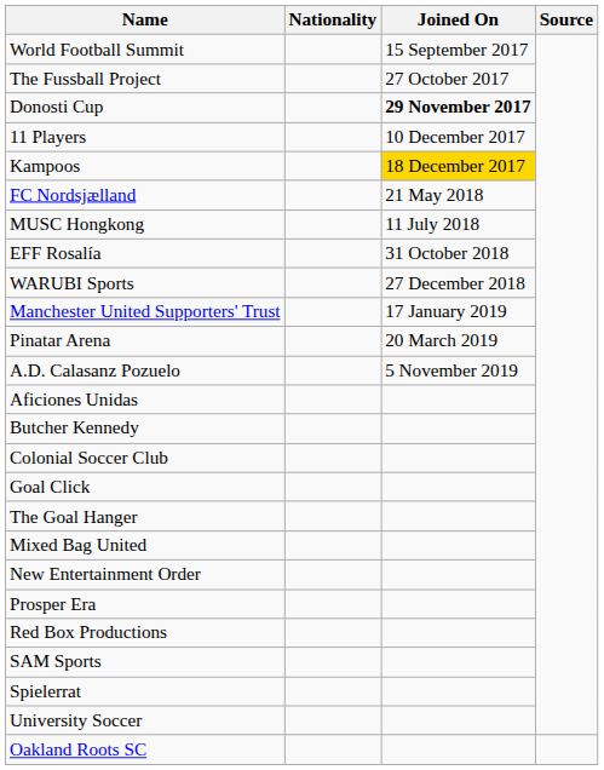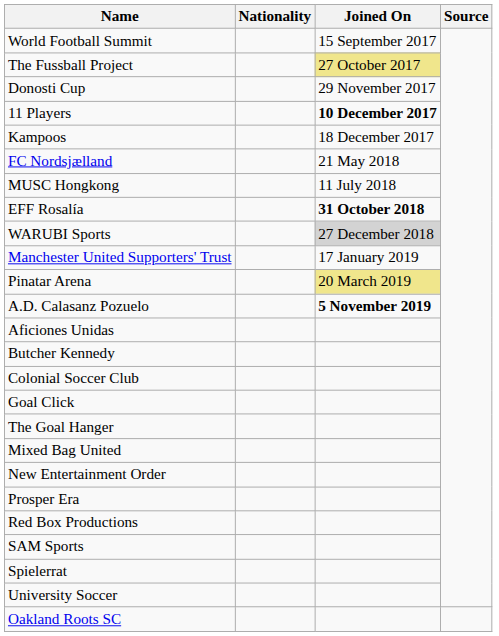The Fussball Project | Joined On: no background -> khaki background
Donosti Cup | Joined On: bold -> normal
11 Players | Joined On: normal -> bold
Kampoos | Joined On: gold background -> no background
EFF Rosalía | Joined On: normal -> bold
WARUBI Sports | Joined On: no background -> lightgrey background
Pinatar Arena | Joined On: no background -> khaki background
A.D. Calasanz Pozuelo | Joined On: normal -> bold
